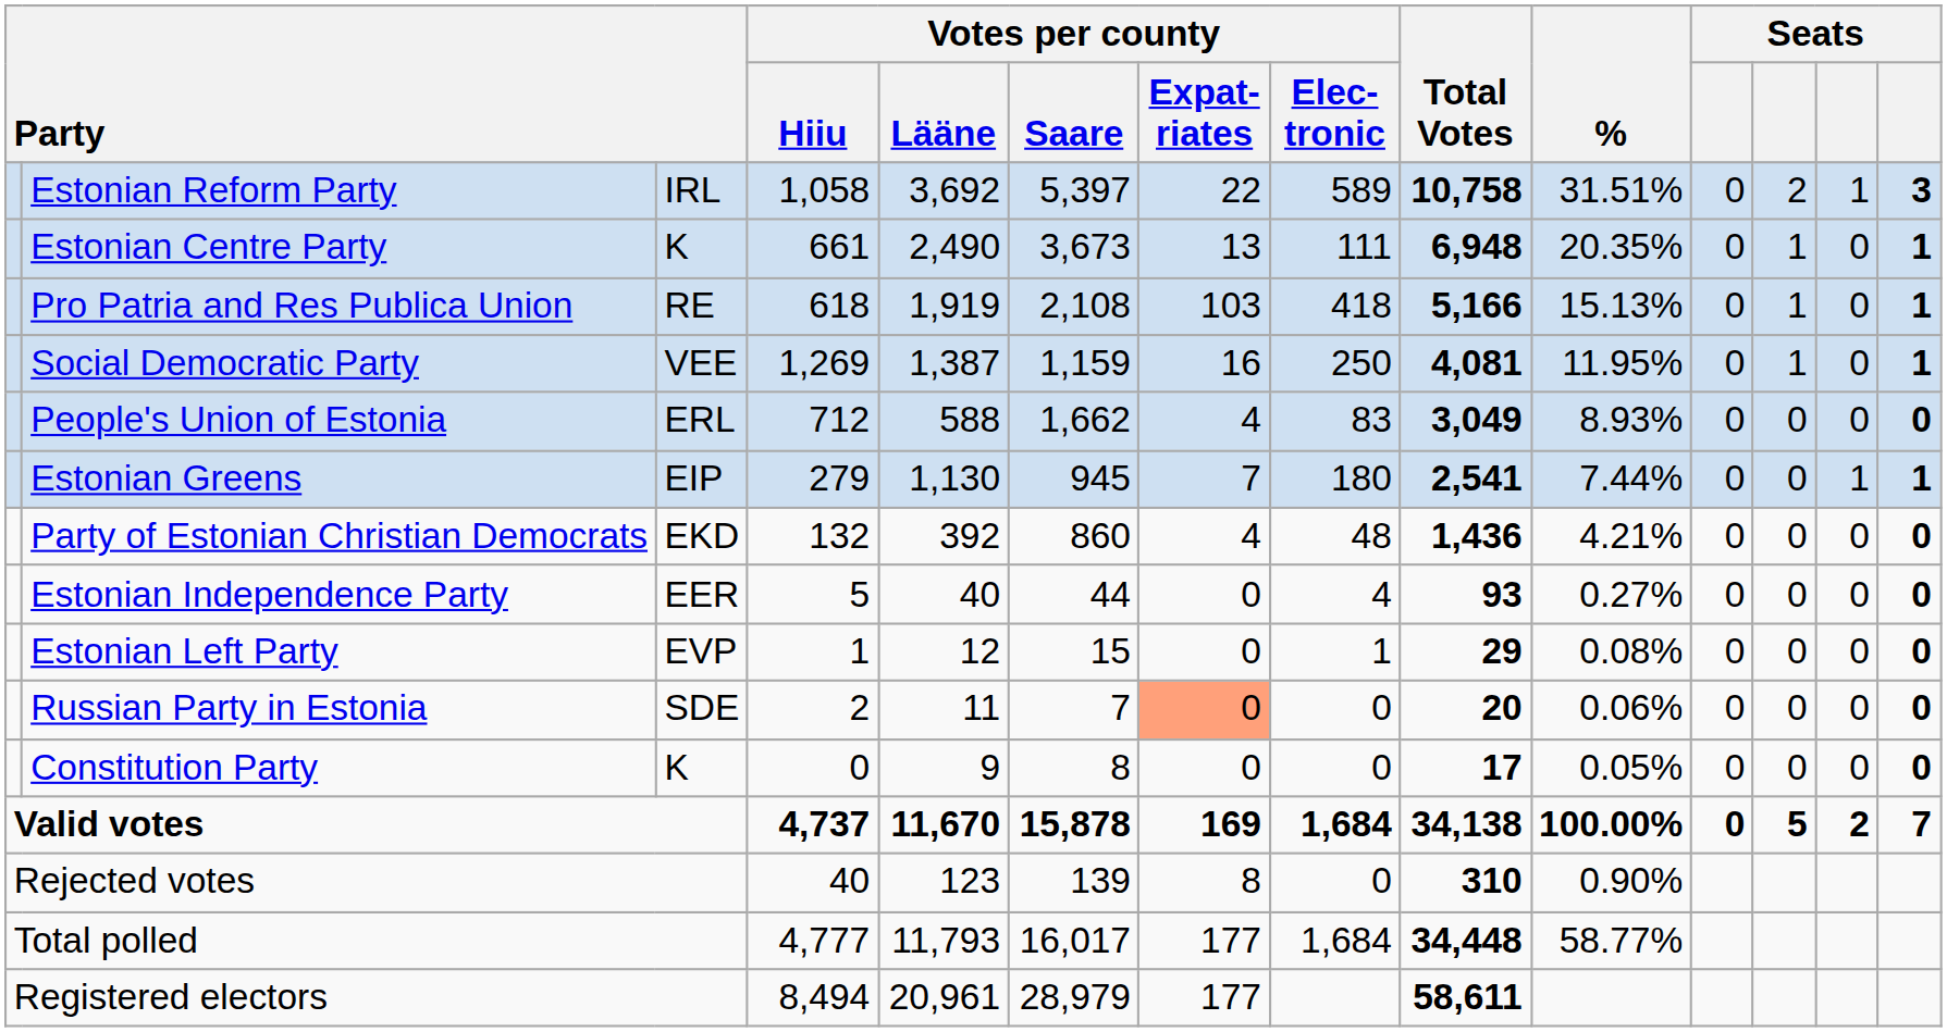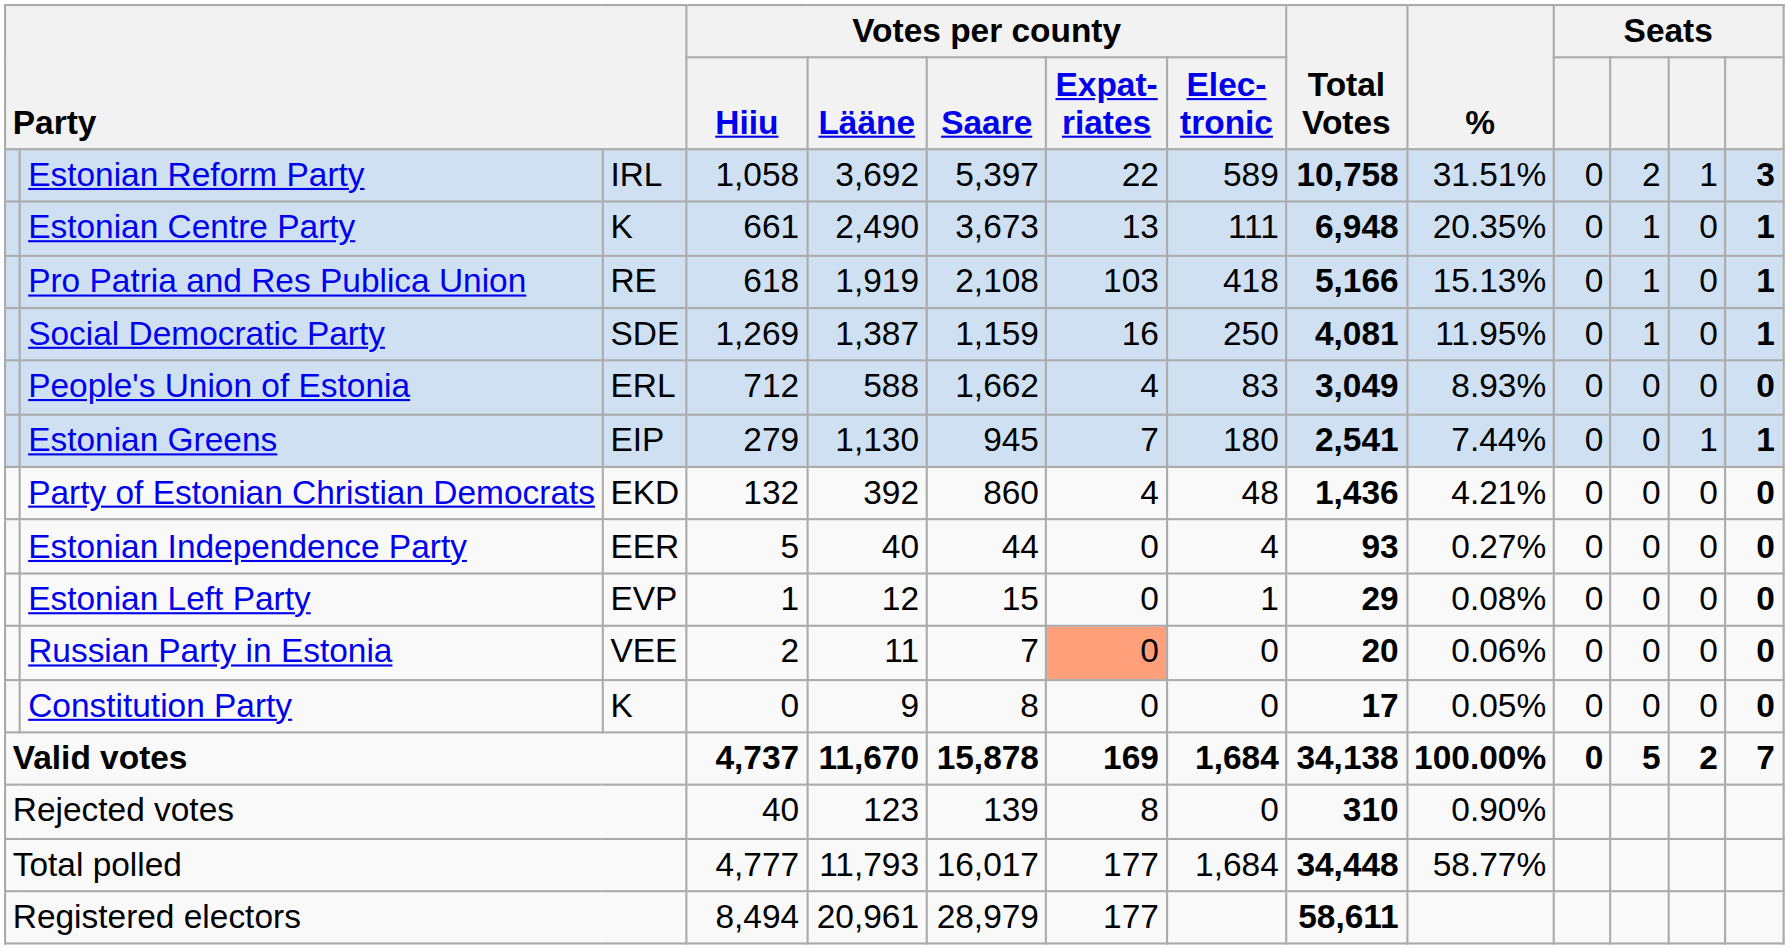Social Democratic Party | column 3: VEE -> SDE
Russian Party in Estonia | column 3: SDE -> VEE
